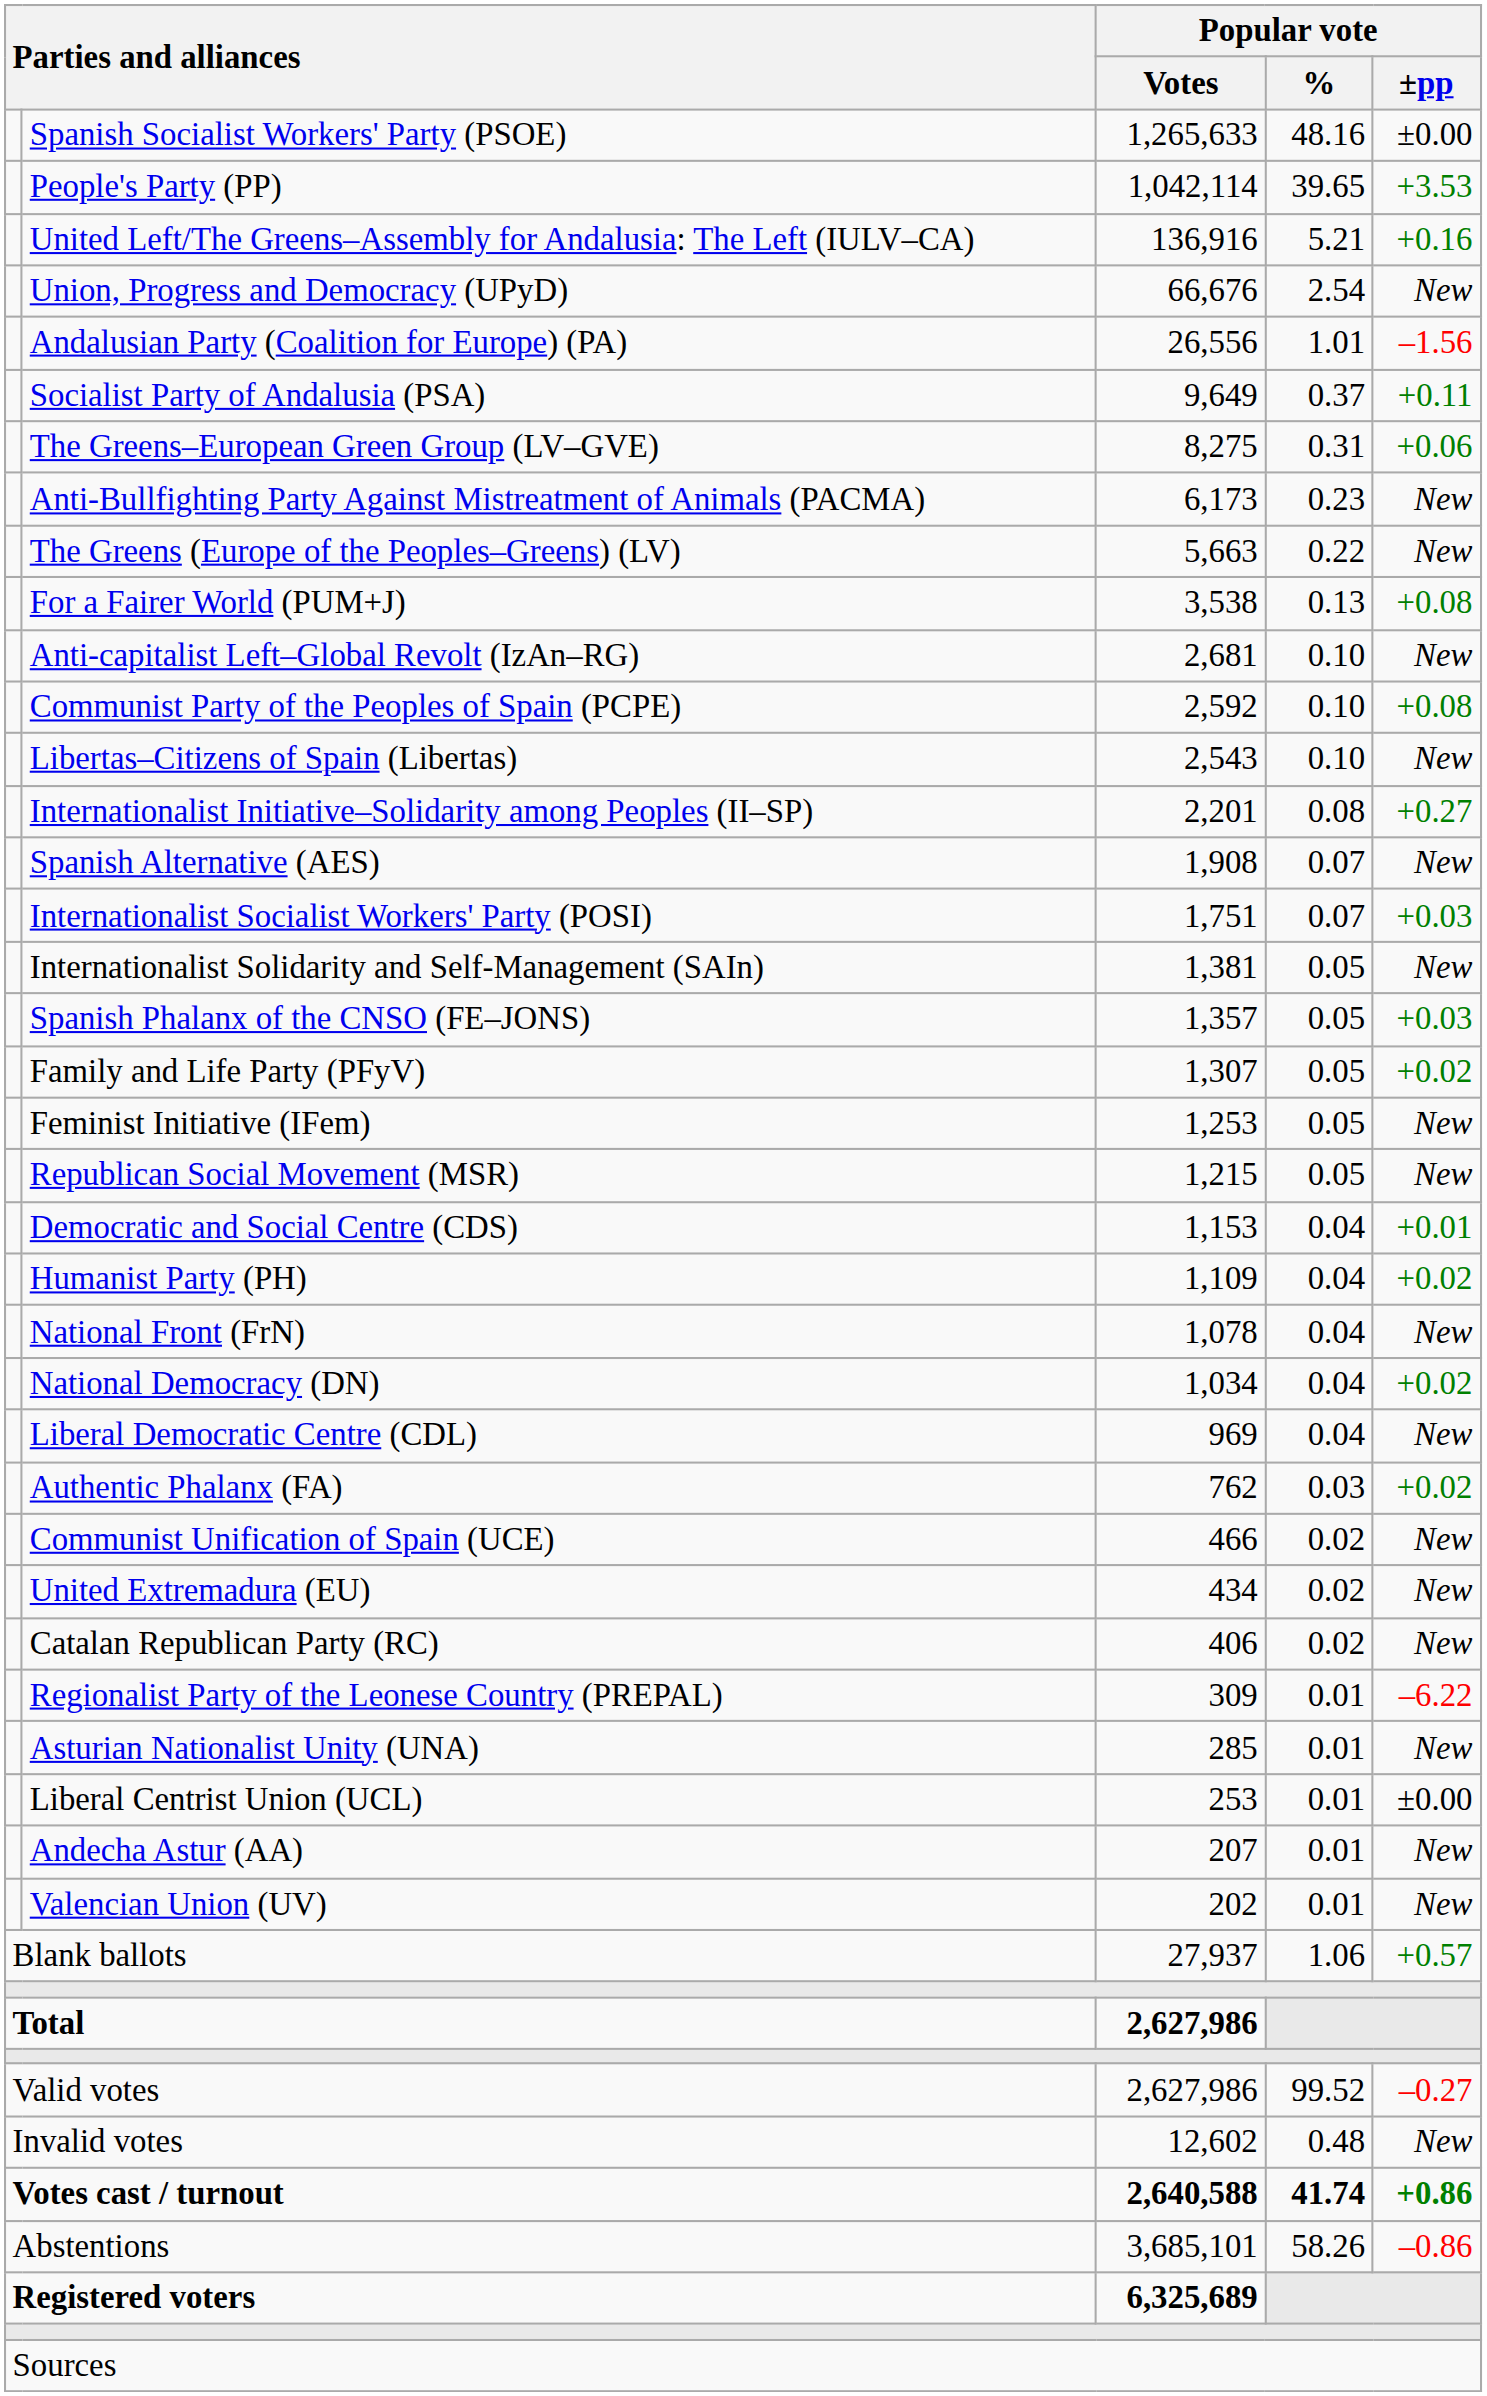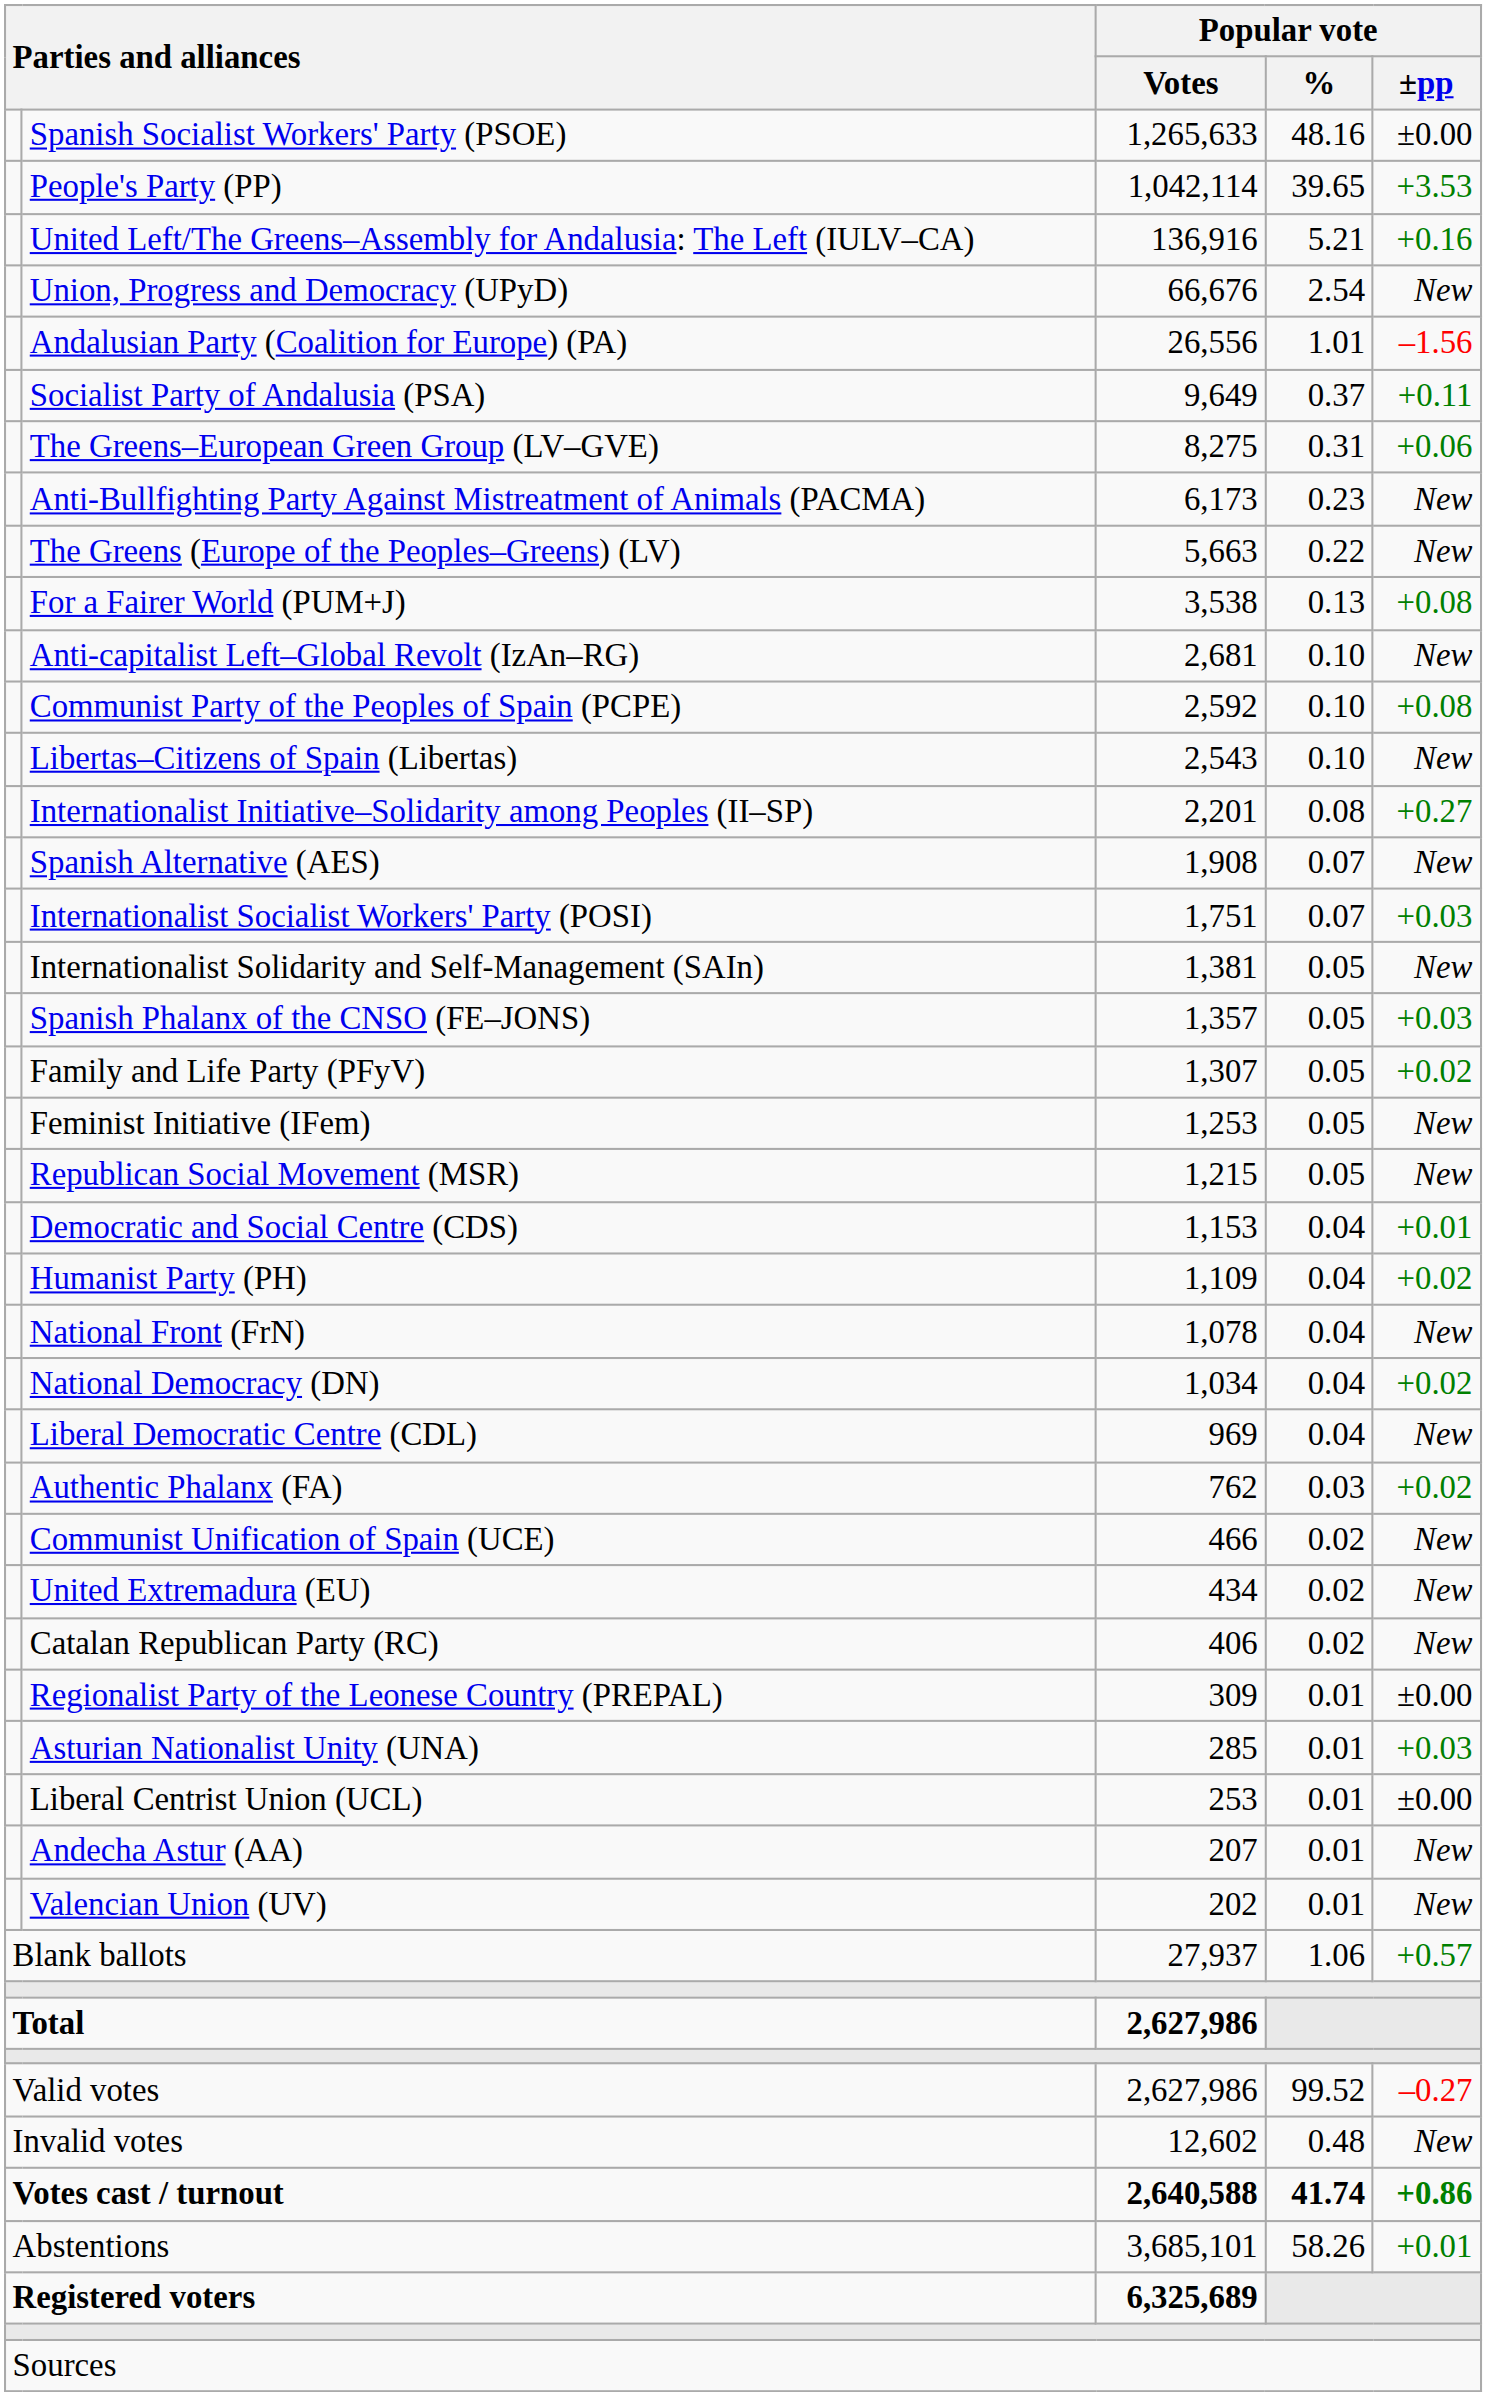Regionalist Party of the Leonese Country (PREPAL) | Popular vote / ±pp: –6.22 -> ±0.00
Asturian Nationalist Unity (UNA) | Popular vote / ±pp: New -> +0.03
Abstentions | Popular vote / ±pp: –0.86 -> +0.01
